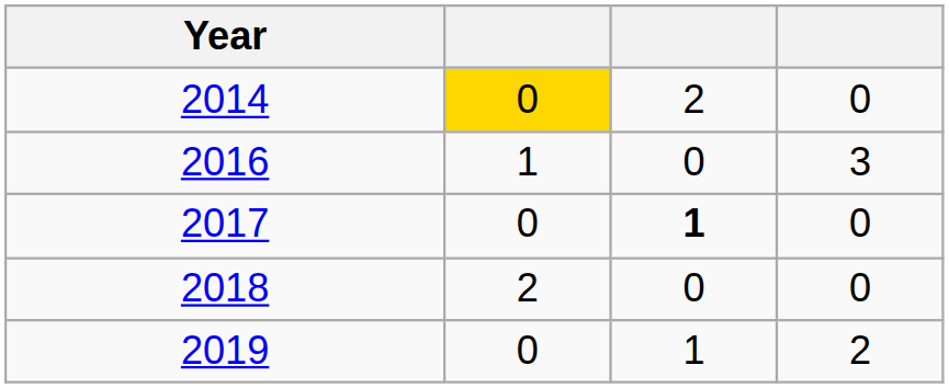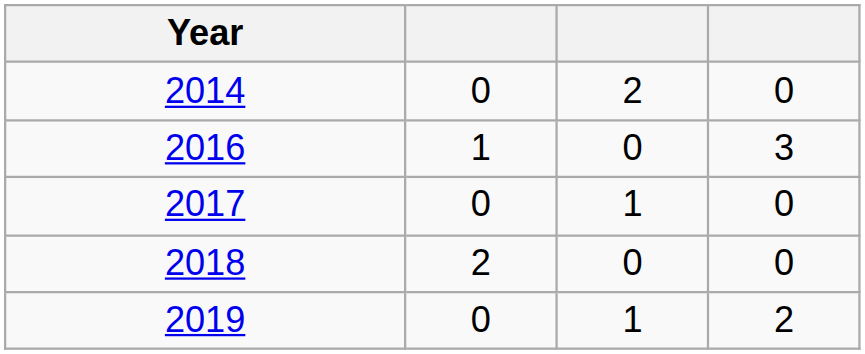2014 | column 2: gold background -> no background
2017 | column 3: bold -> normal
